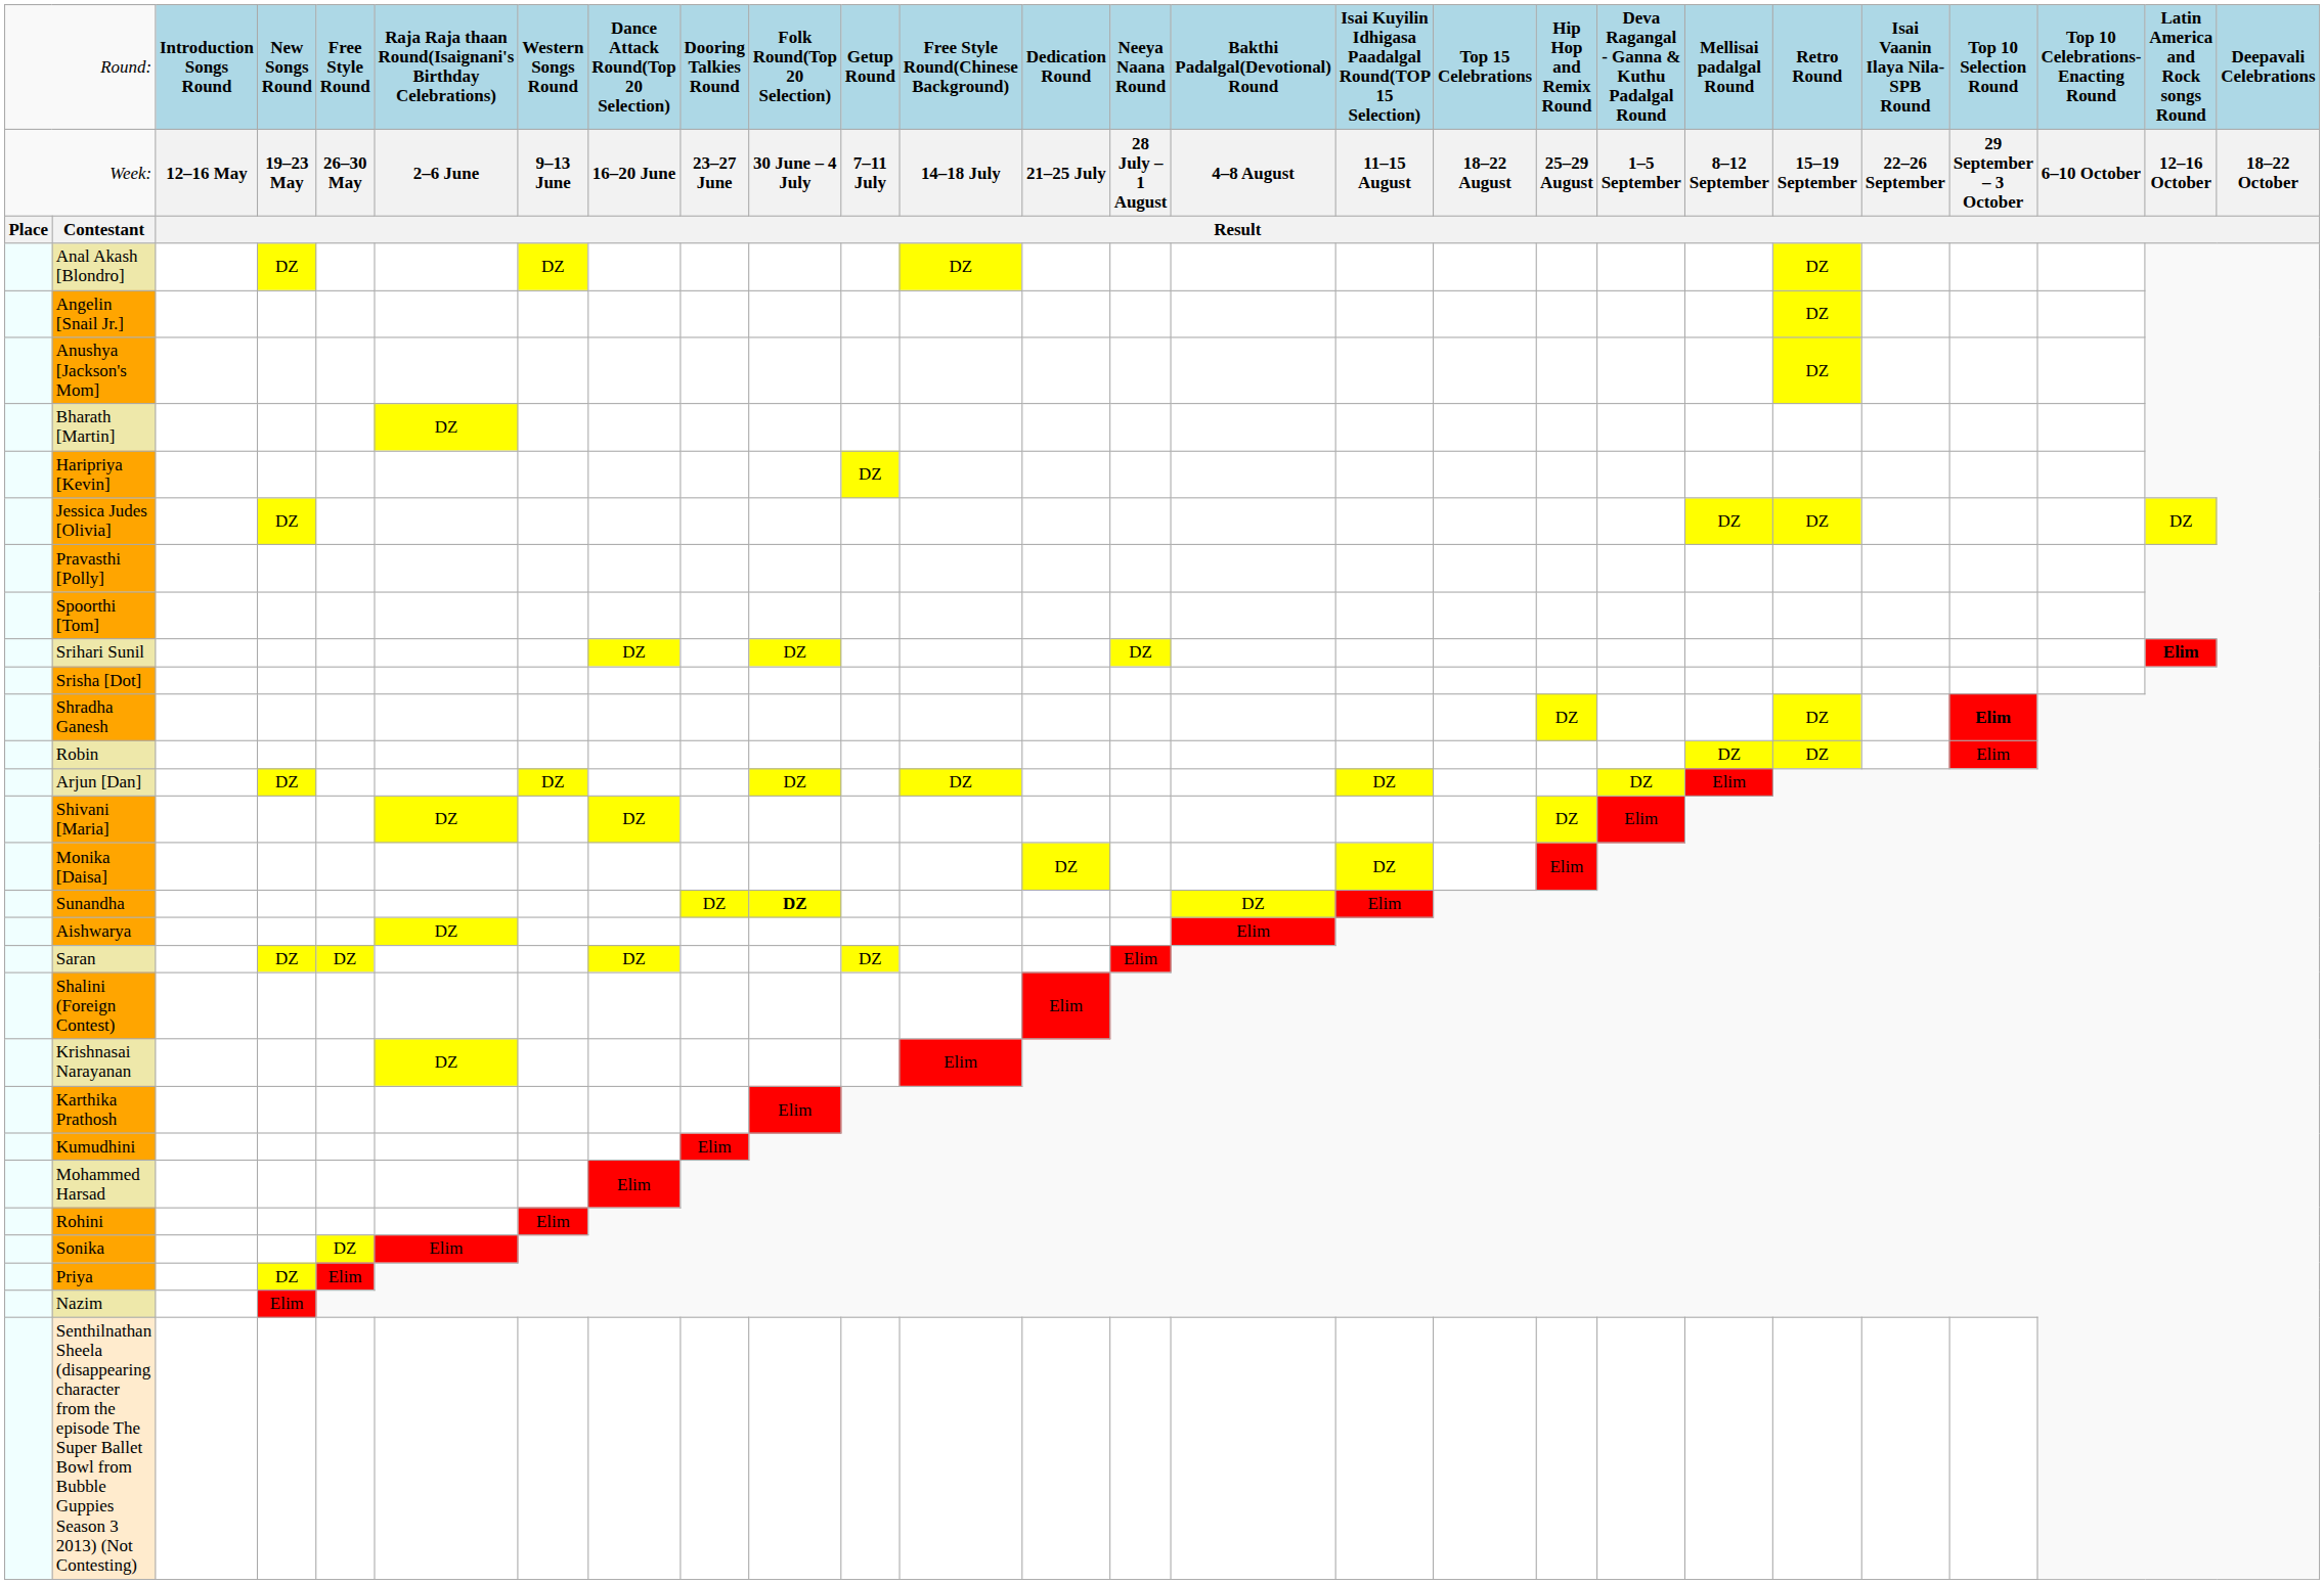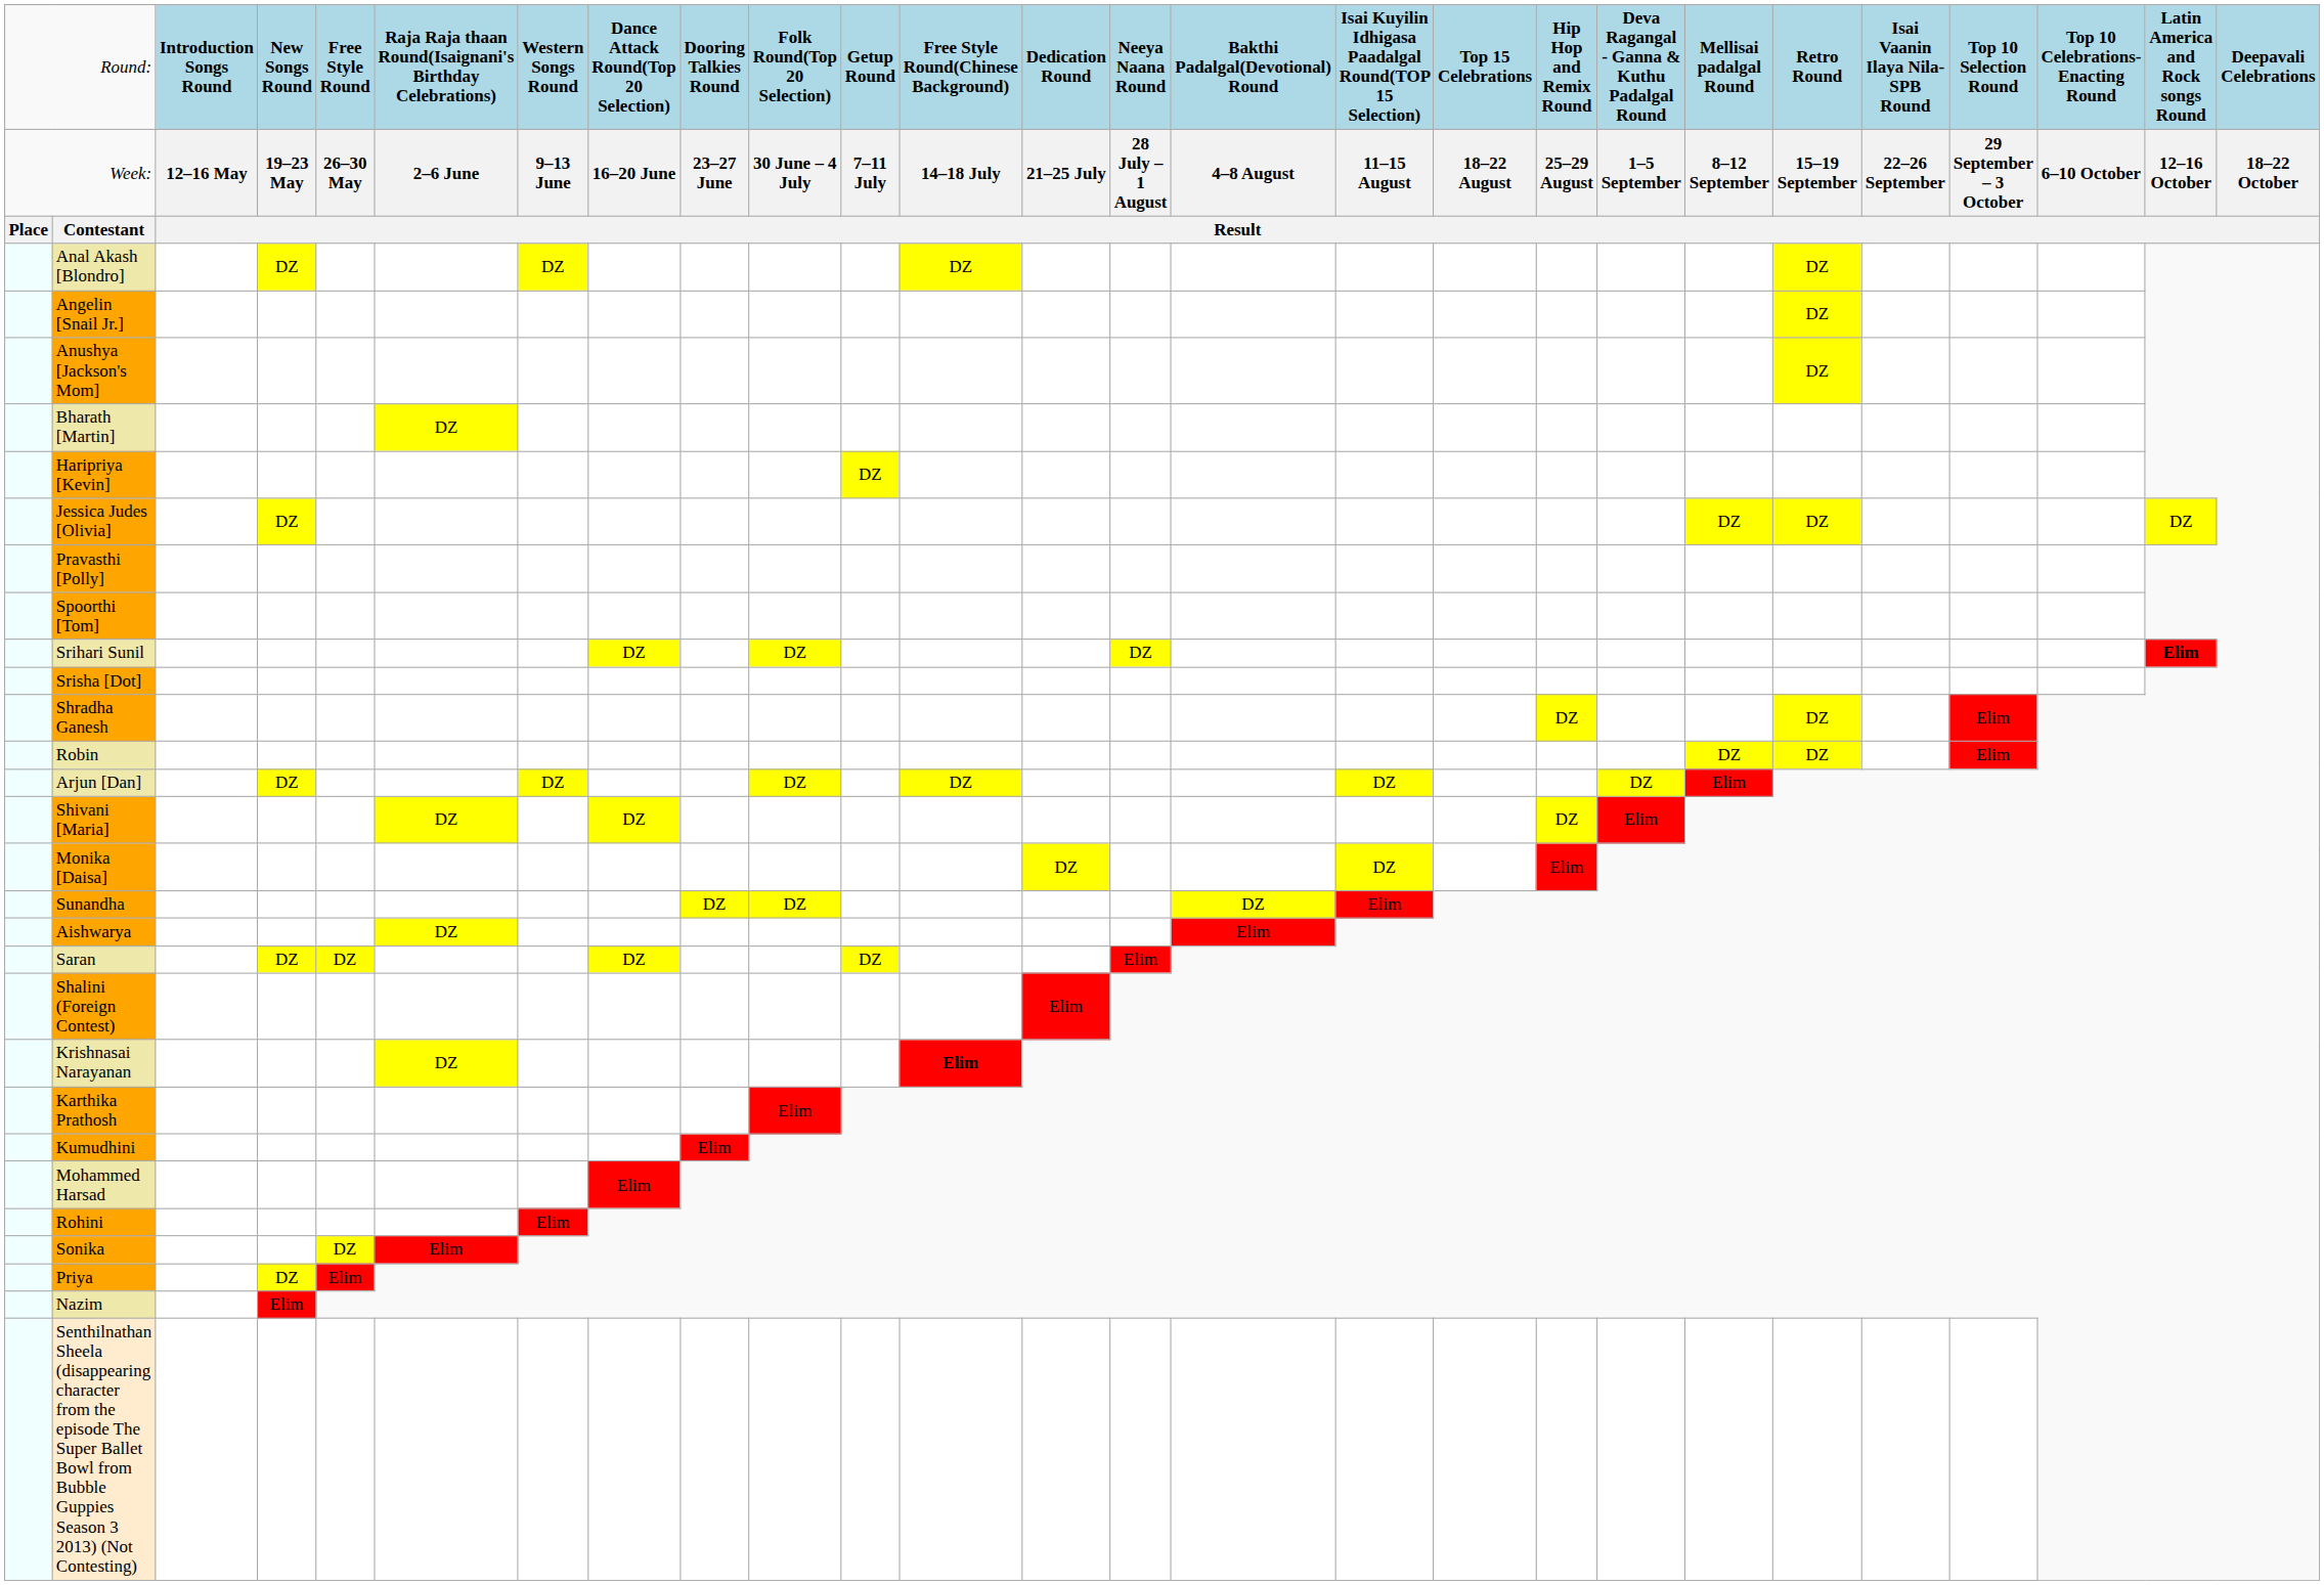Shradha Ganesh | column 23: bold -> normal
Sunandha | column 10: bold -> normal
Krishnasai Narayanan | column 12: normal -> bold
